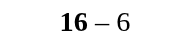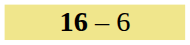row 1 | column 1: no background -> khaki background
